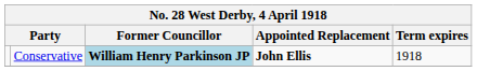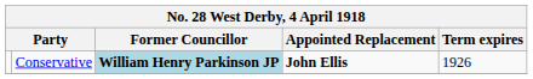Conservative | Term expires: 1918 -> 1926
